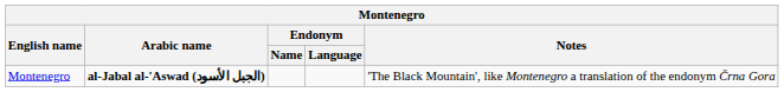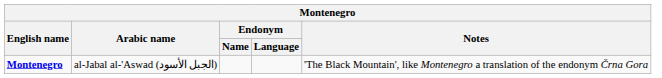row 4 | English name: normal -> bold
row 4 | Arabic name: bold -> normal
